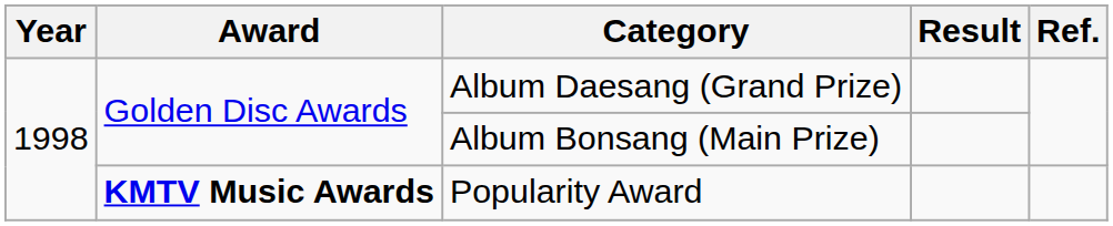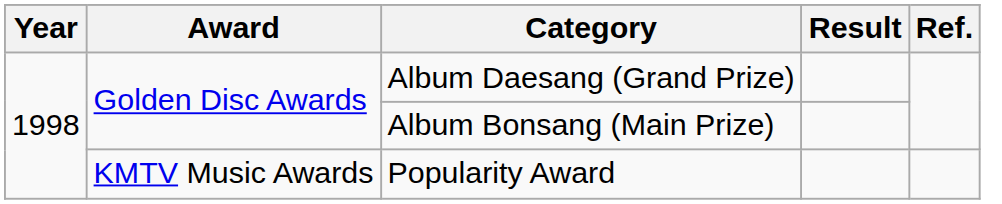Popularity Award | Award: bold -> normal
